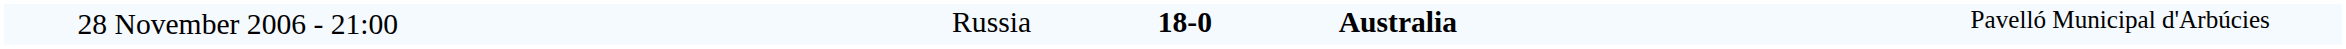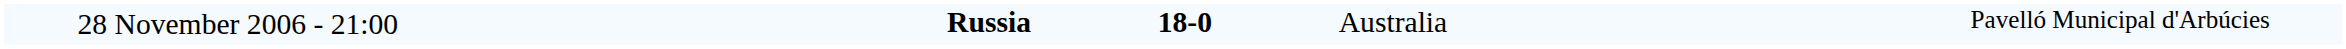Russia | column 2: normal -> bold
Russia | column 4: bold -> normal
